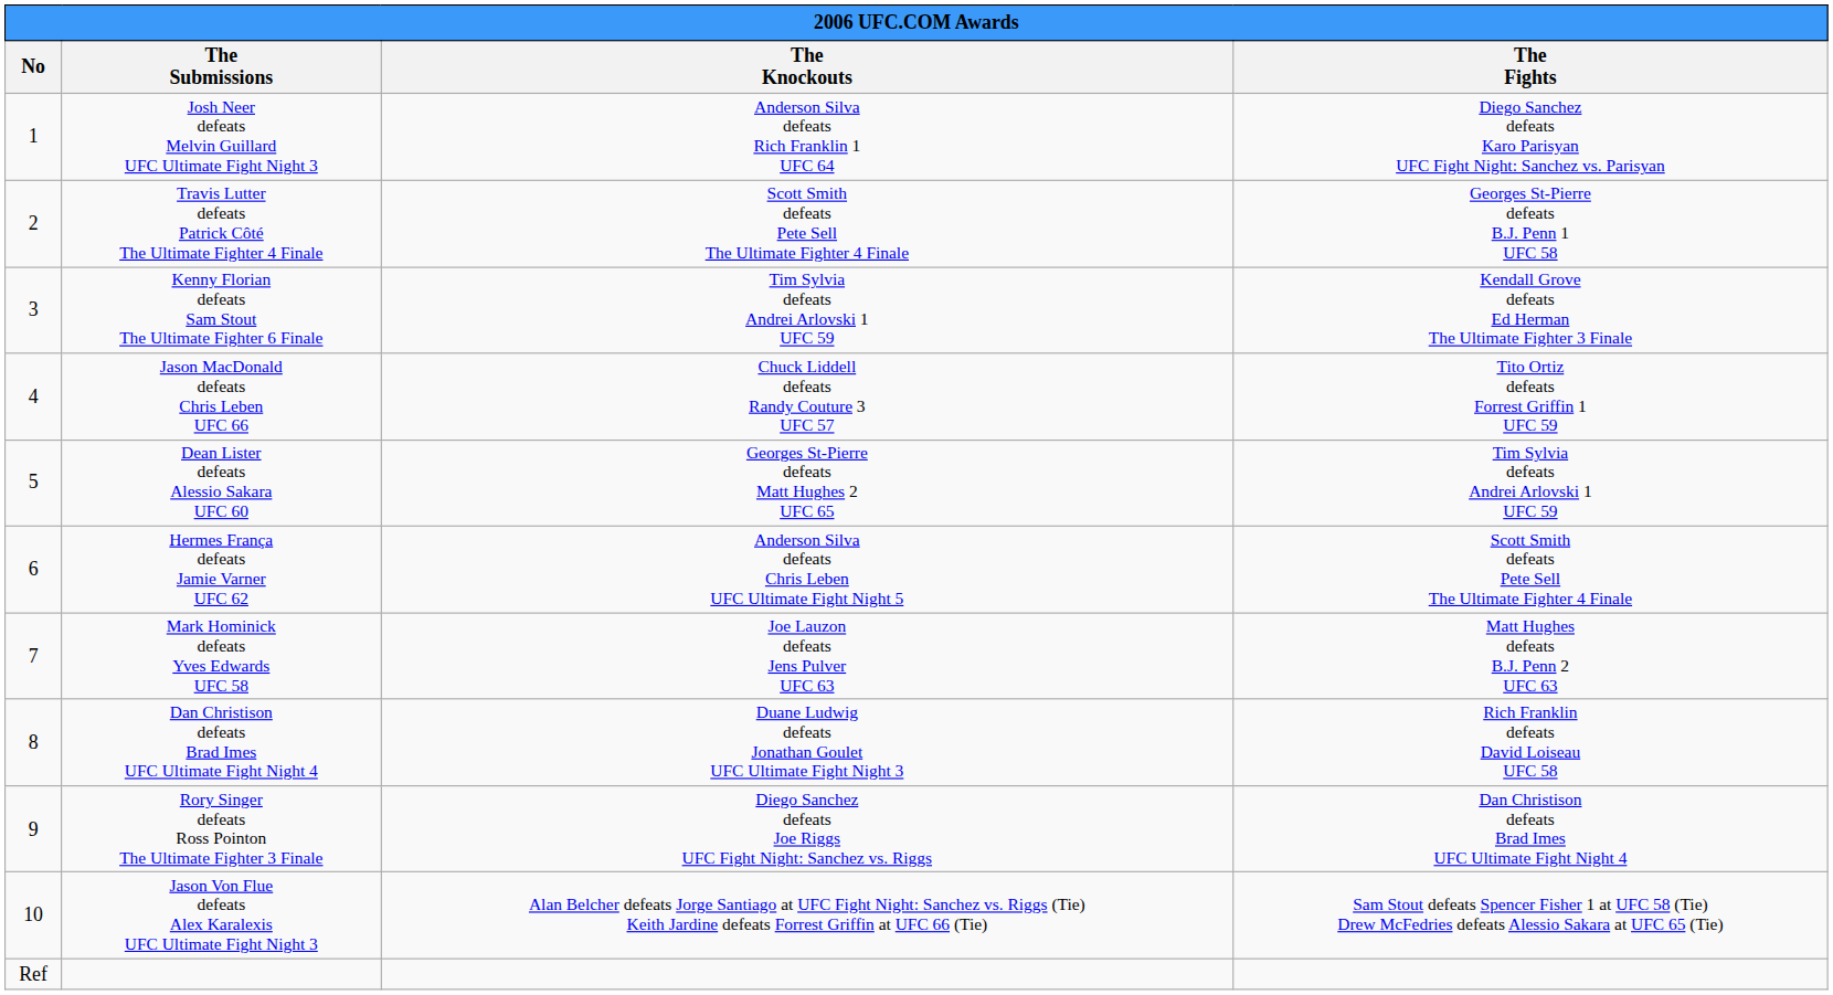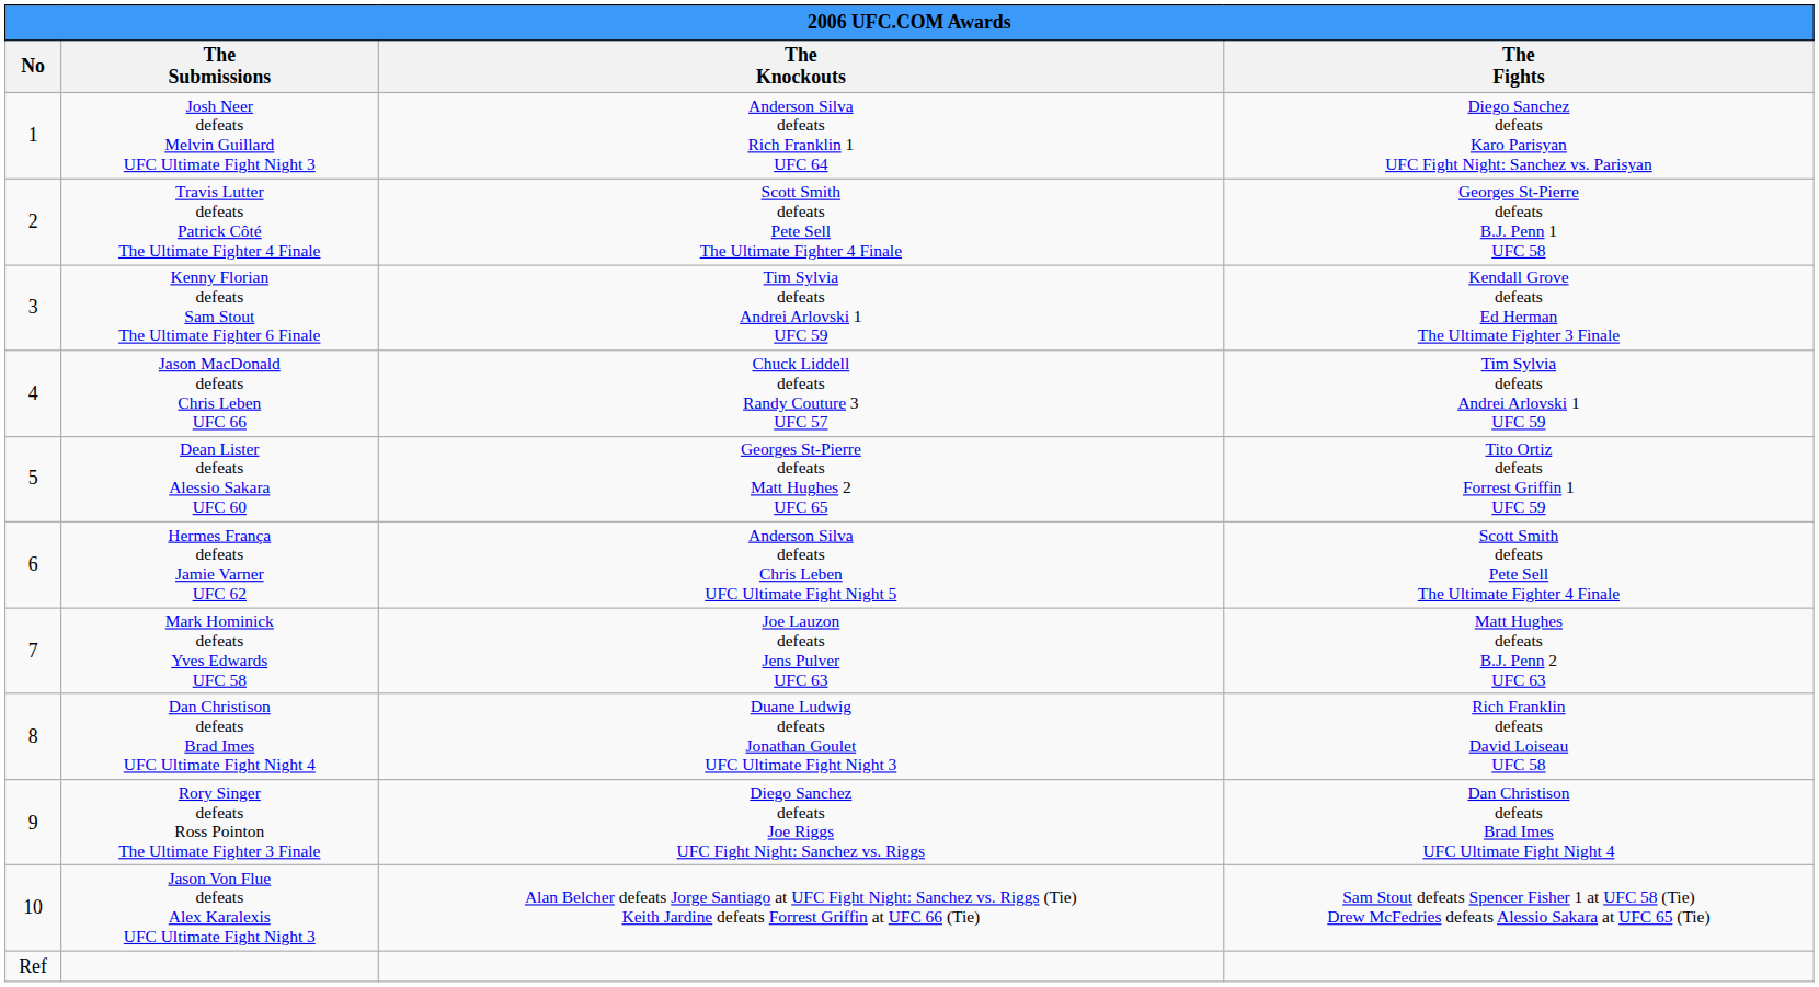Jason MacDonald defeats Chris Leben UFC 66 | The Fights: Tito Ortiz defeats Forrest Griffin 1 UFC 59 -> Tim Sylvia defeats Andrei Arlovski 1 UFC 59
Dean Lister defeats Alessio Sakara UFC 60 | The Fights: Tim Sylvia defeats Andrei Arlovski 1 UFC 59 -> Tito Ortiz defeats Forrest Griffin 1 UFC 59
